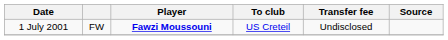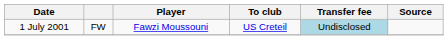1 July 2001 | Player: bold -> normal
1 July 2001 | Transfer fee: no background -> lightblue background
